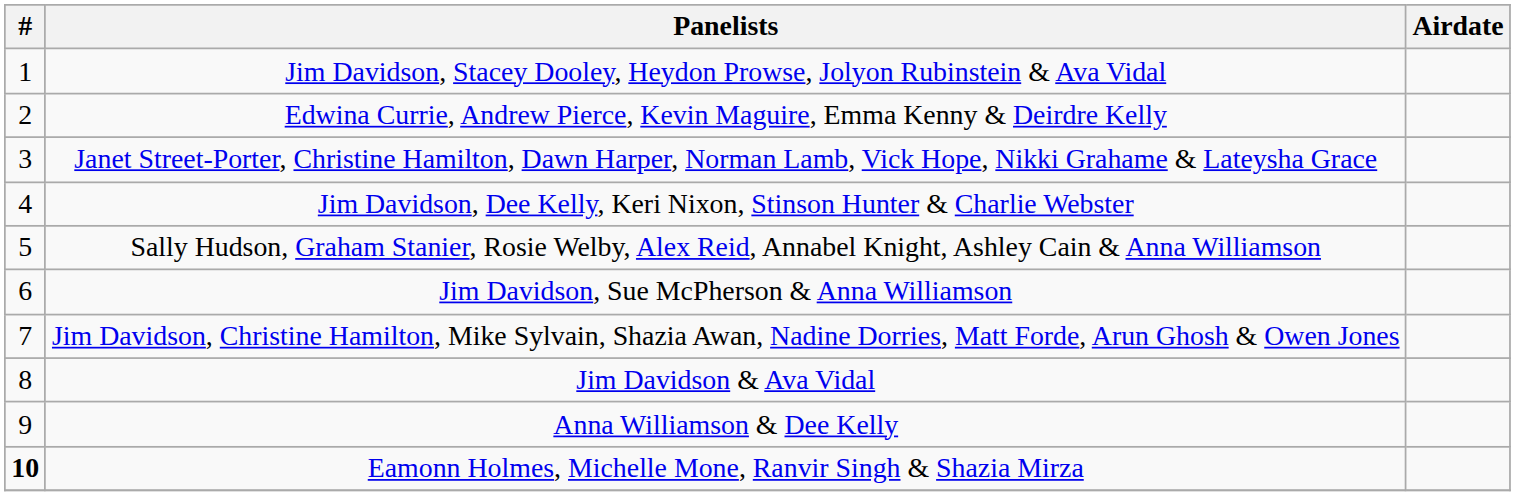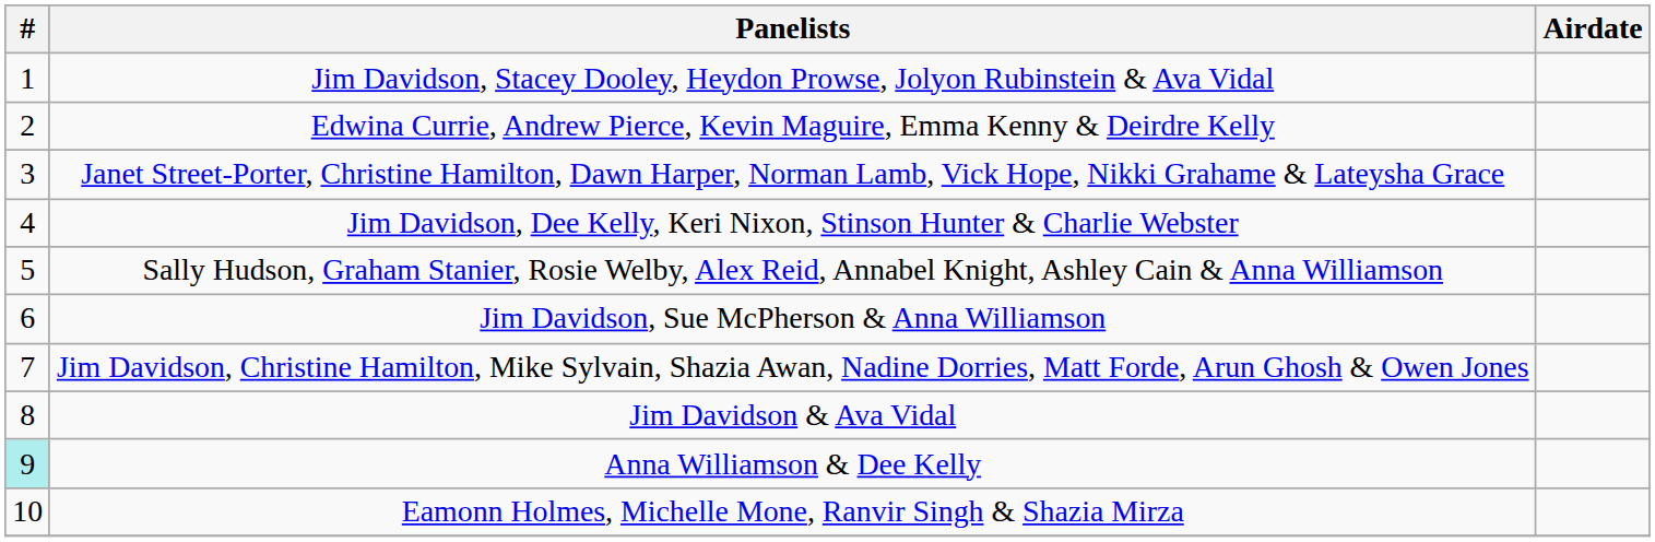Anna Williamson & Dee Kelly | #: no background -> paleturquoise background
Eamonn Holmes, Michelle Mone, Ranvir Singh & Shazia Mirza | #: bold -> normal
